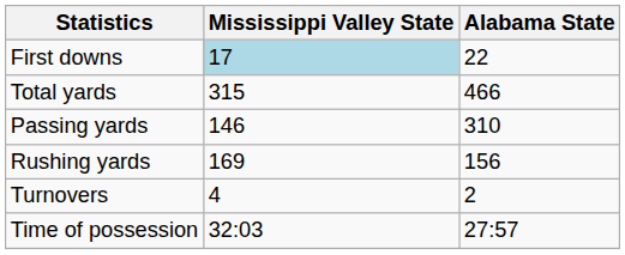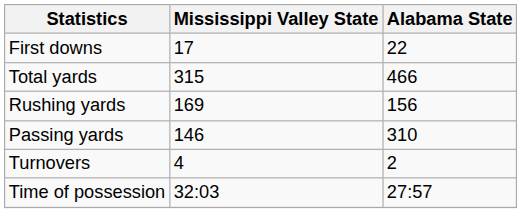First downs | Mississippi Valley State: lightblue background -> no background
rows swapped: Rushing yards <-> Passing yards
